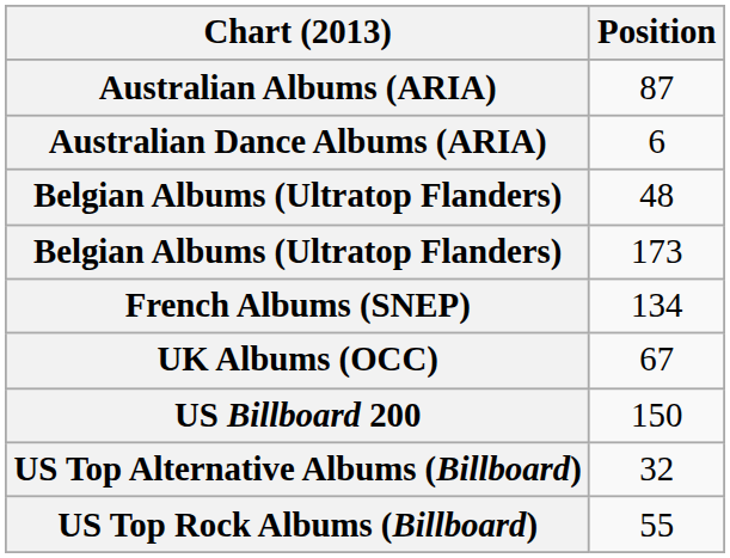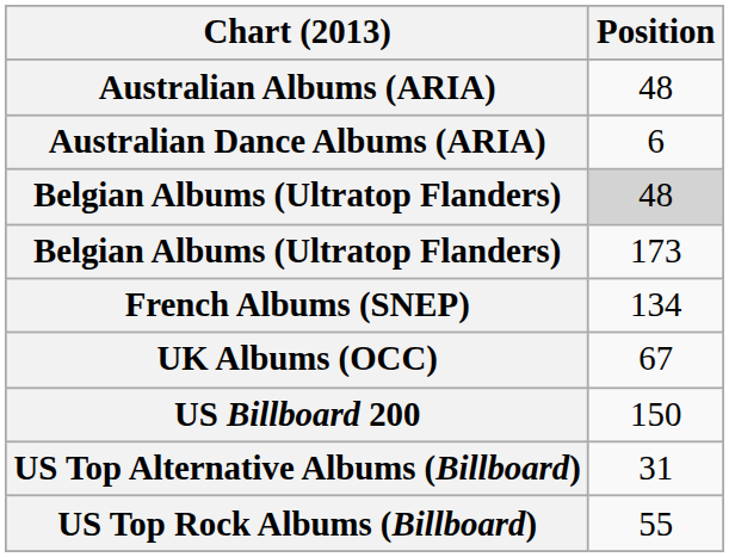row 2 | Position: 87 -> 48
row 4 | Position: no background -> lightgrey background
row 9 | Position: 32 -> 31
